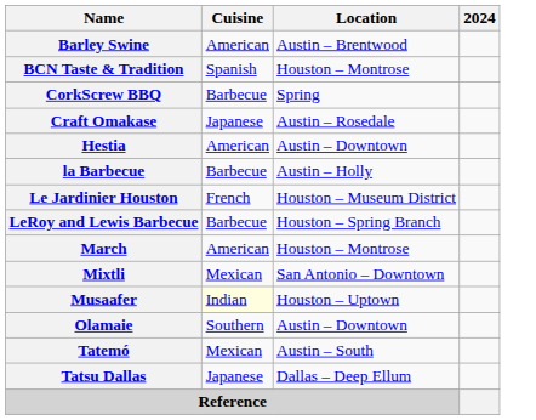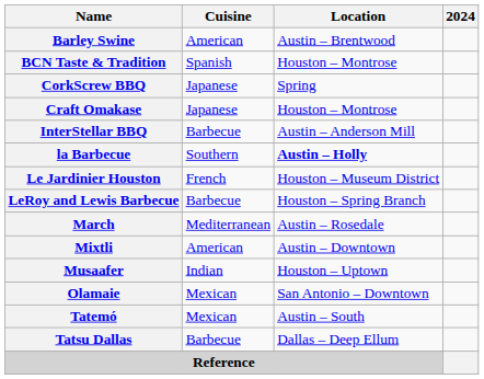CorkScrew BBQ | Cuisine: Barbecue -> Japanese
Craft Omakase | Location: Austin – Rosedale -> Houston – Montrose
- row: Hestia | American | Austin – Downtown
+ row: InterStellar BBQ | Barbecue | Austin – Anderson Mill
la Barbecue | Cuisine: Barbecue -> Southern
la Barbecue | Location: normal -> bold
March | Cuisine: American -> Mediterranean
March | Location: Houston – Montrose -> Austin – Rosedale
Mixtli | Cuisine: Mexican -> American
Mixtli | Location: San Antonio – Downtown -> Austin – Downtown
Musaafer | Cuisine: lightyellow background -> no background
Olamaie | Cuisine: Southern -> Mexican
Olamaie | Location: Austin – Downtown -> San Antonio – Downtown
Tatsu Dallas | Cuisine: Japanese -> Barbecue
